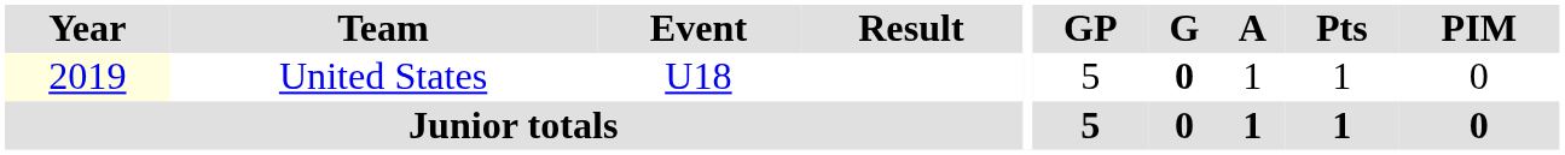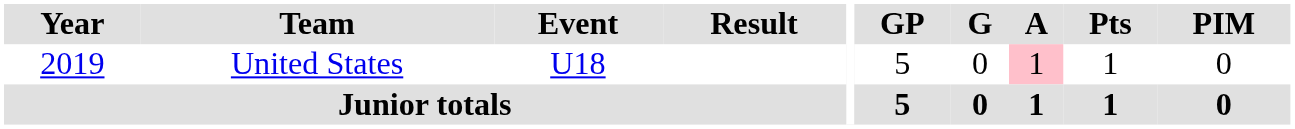United States | Year: lightyellow background -> no background
United States | G: bold -> normal
United States | A: no background -> pink background
